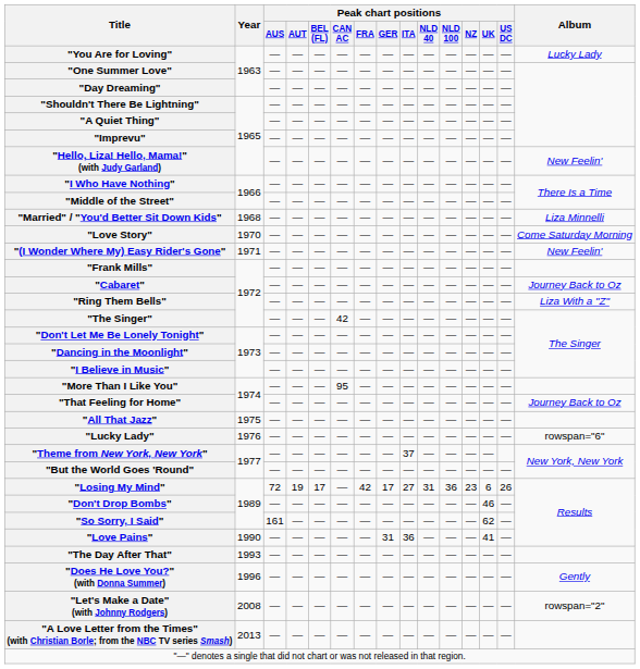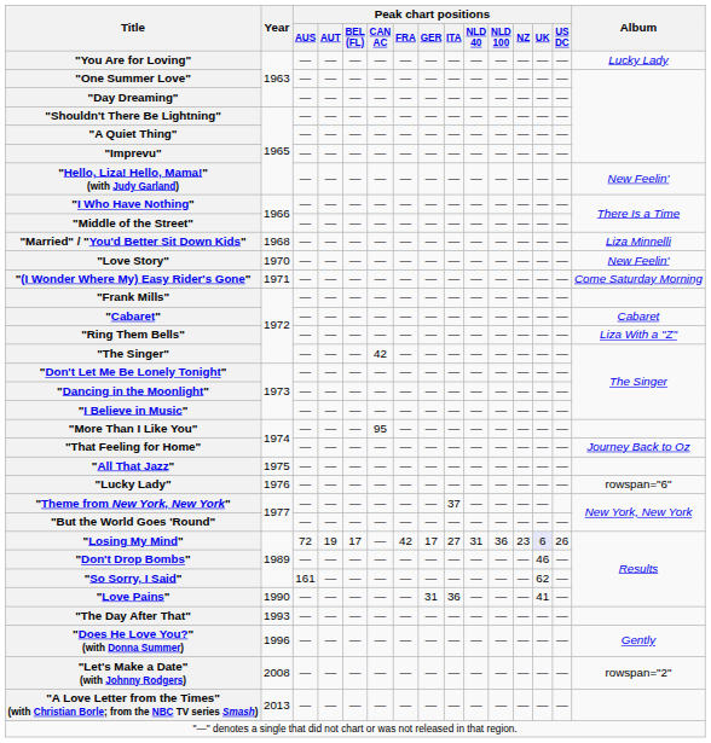"Love Story" | Album: Come Saturday Morning -> New Feelin'
"(I Wonder Where My) Easy Rider's Gone" | Album: New Feelin' -> Come Saturday Morning
"Cabaret" | Album: Journey Back to Oz -> Cabaret
"Losing My Mind" | Peak chart positions / UK: no background -> lavender background
